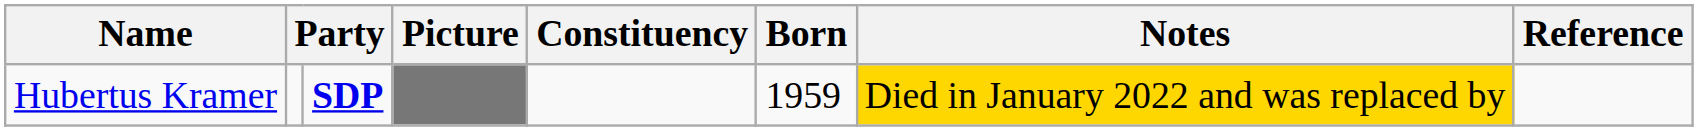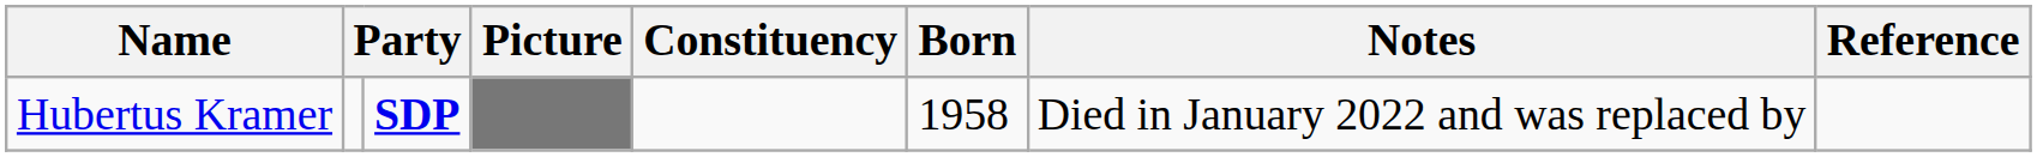Hubertus Kramer | Born: 1959 -> 1958
Hubertus Kramer | Notes: gold background -> no background
